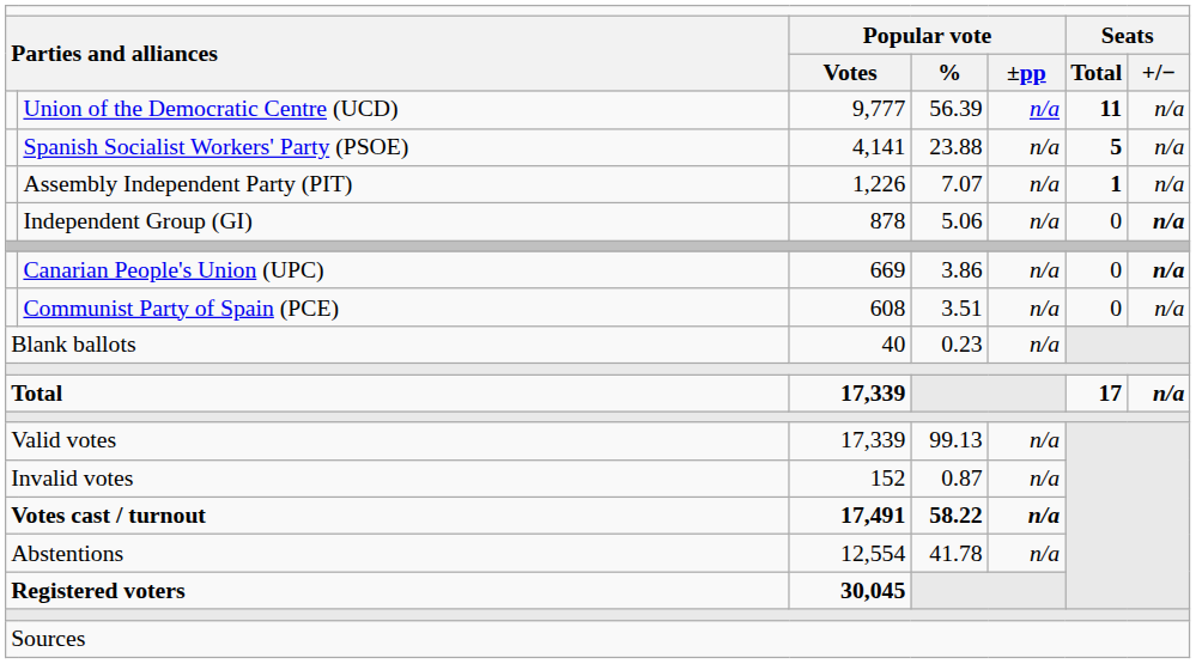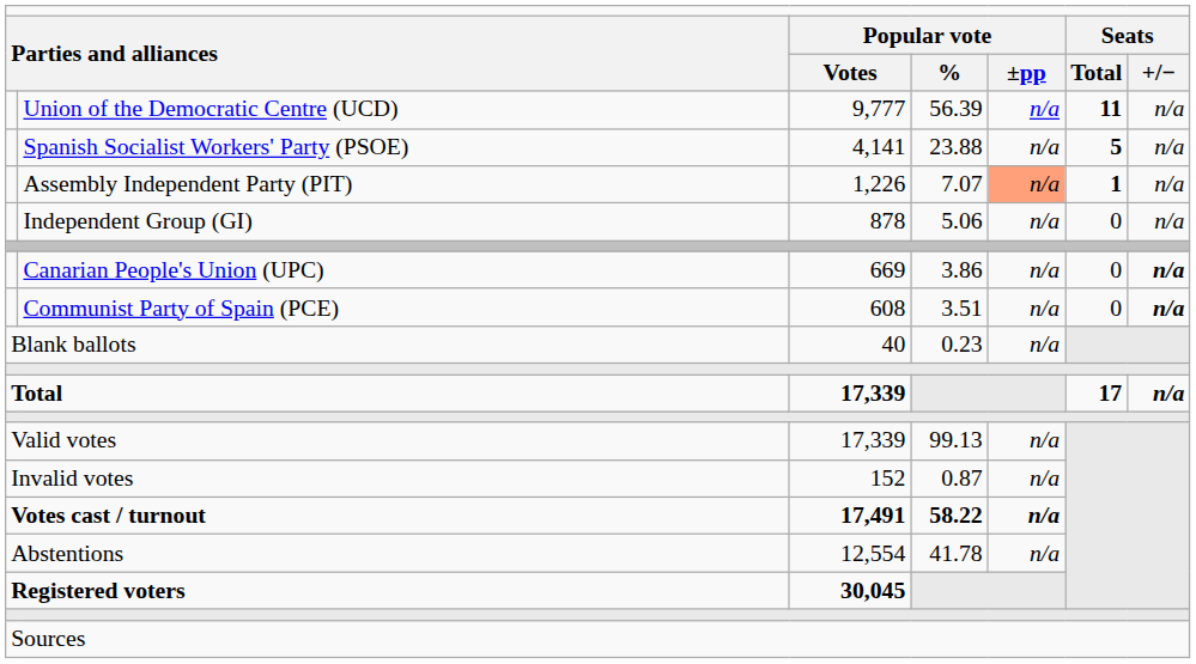Assembly Independent Party (PIT) | column 5: no background -> lightsalmon background
Independent Group (GI) | column 7: bold -> normal
Communist Party of Spain (PCE) | column 7: normal -> bold
